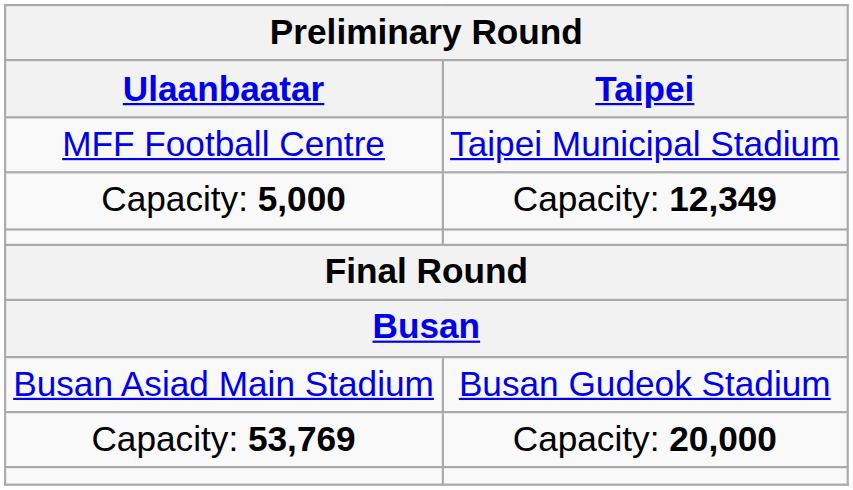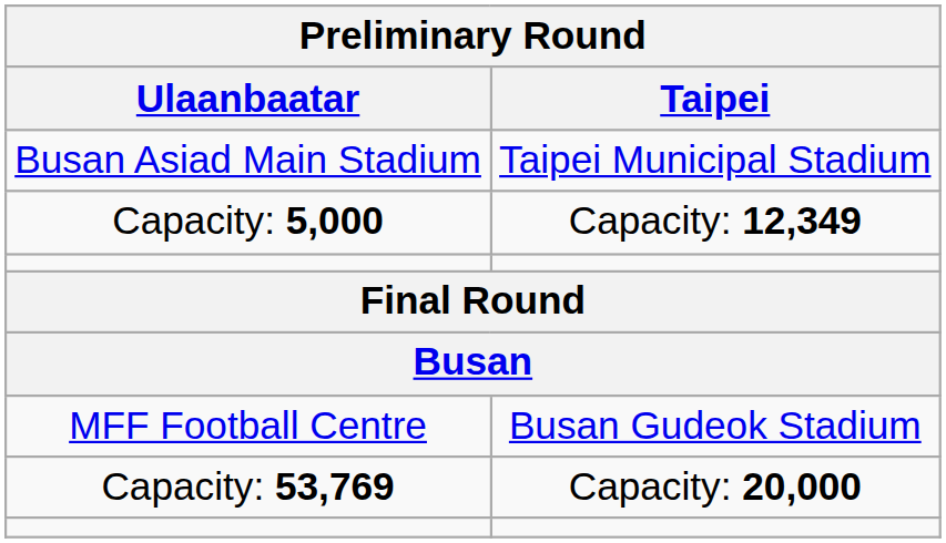row 3 | Ulaanbaatar: MFF Football Centre -> Busan Asiad Main Stadium
row 8 | Ulaanbaatar: Busan Asiad Main Stadium -> MFF Football Centre
